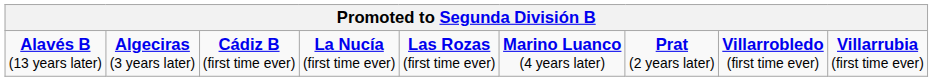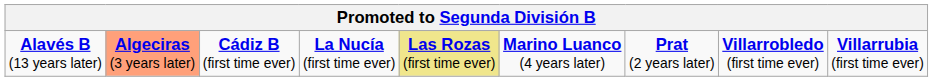Alavés B (13 years later) | column 2: no background -> lightsalmon background
Alavés B (13 years later) | column 5: no background -> khaki background
